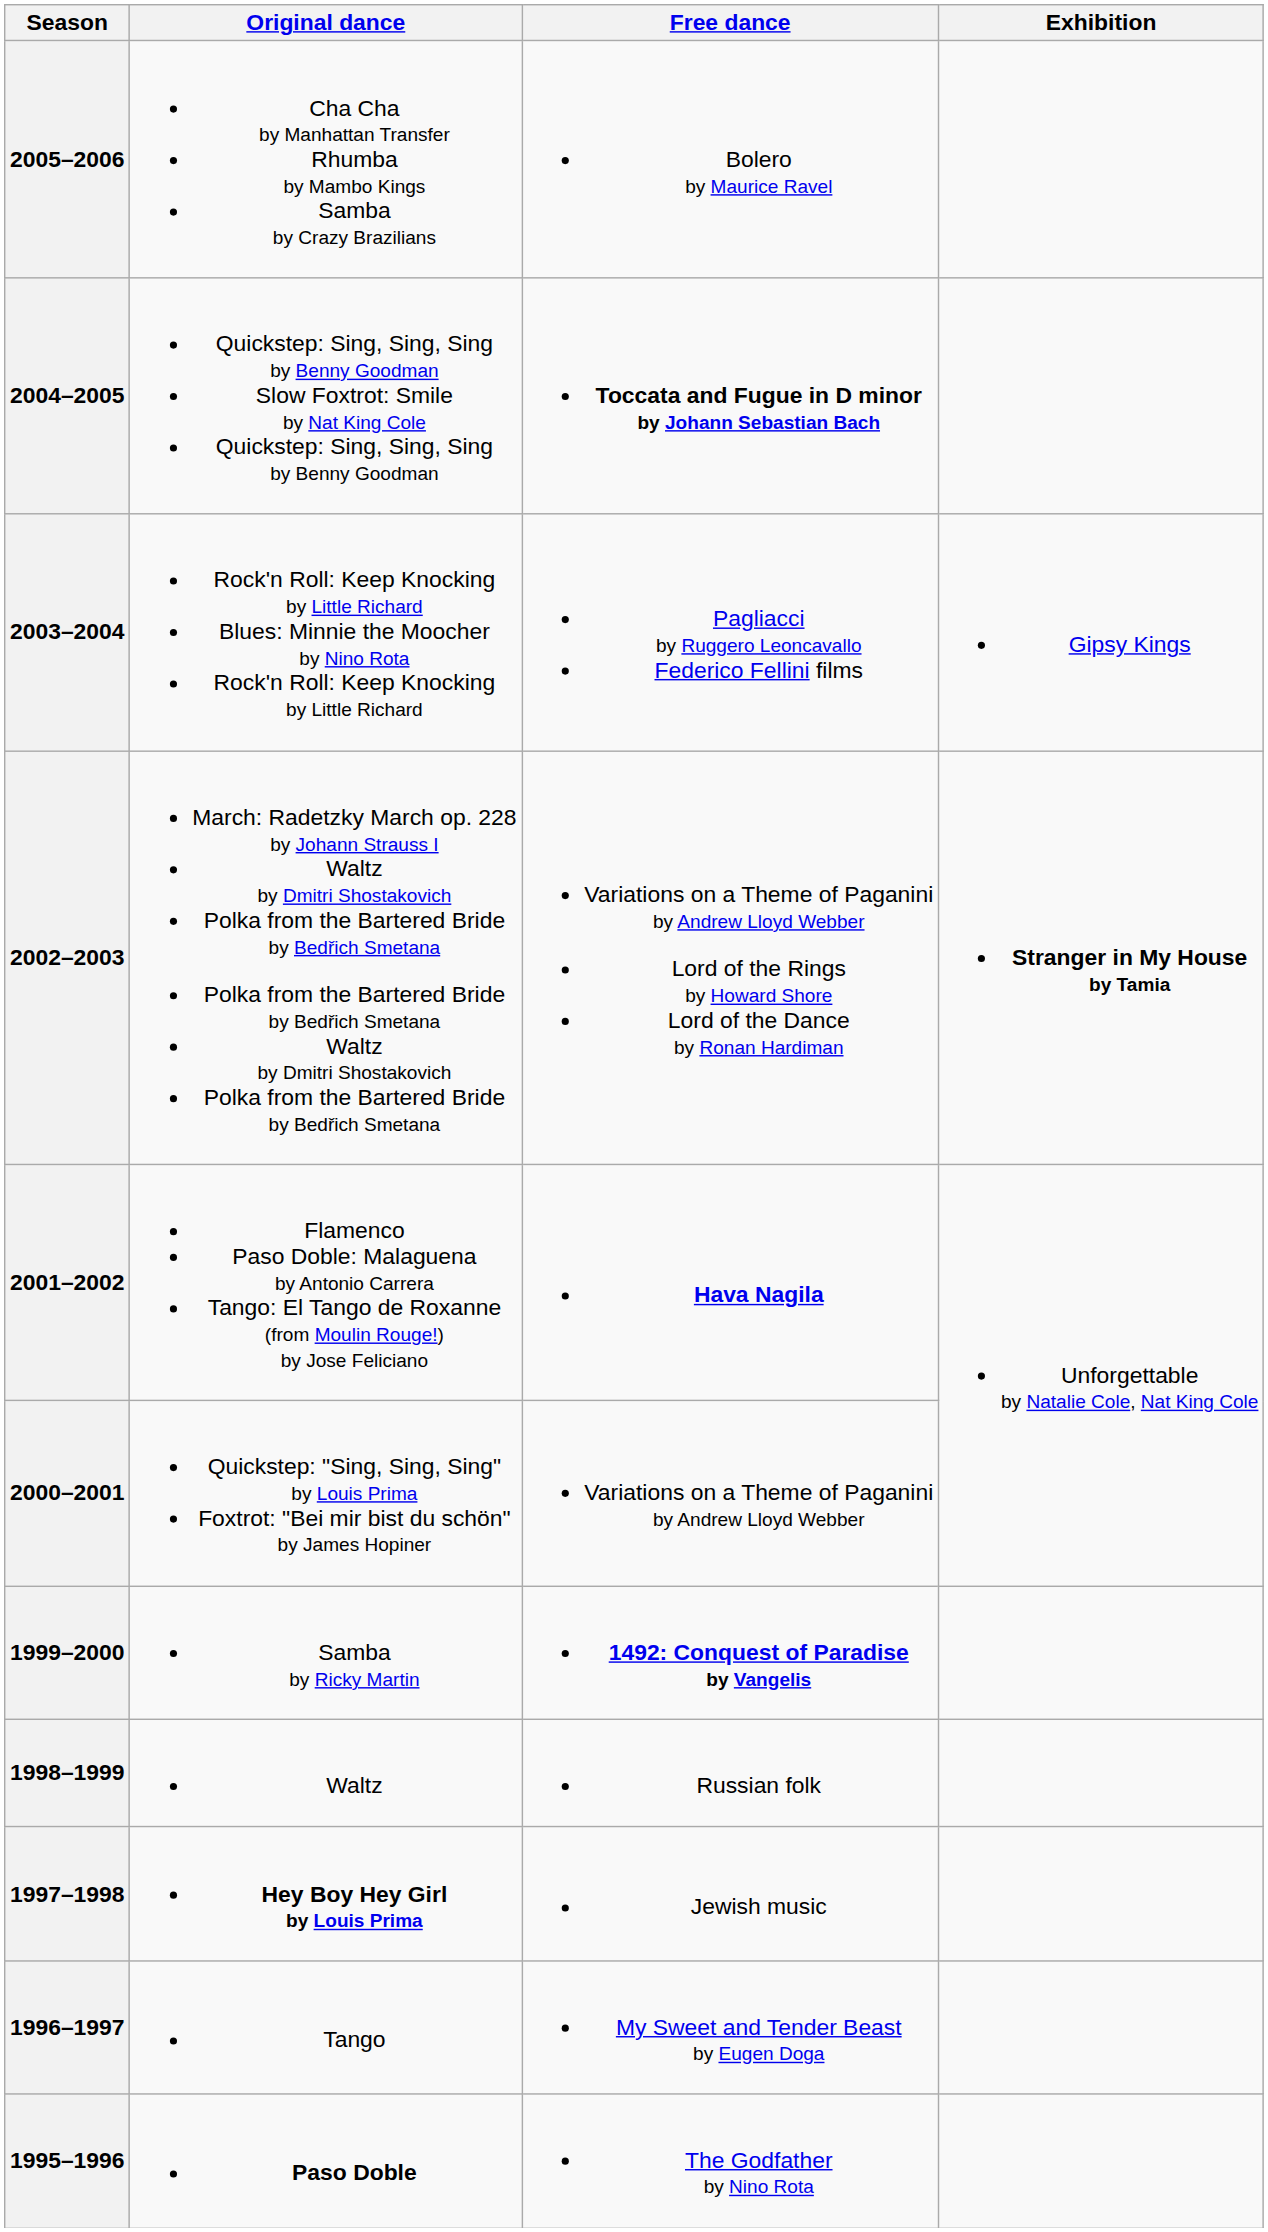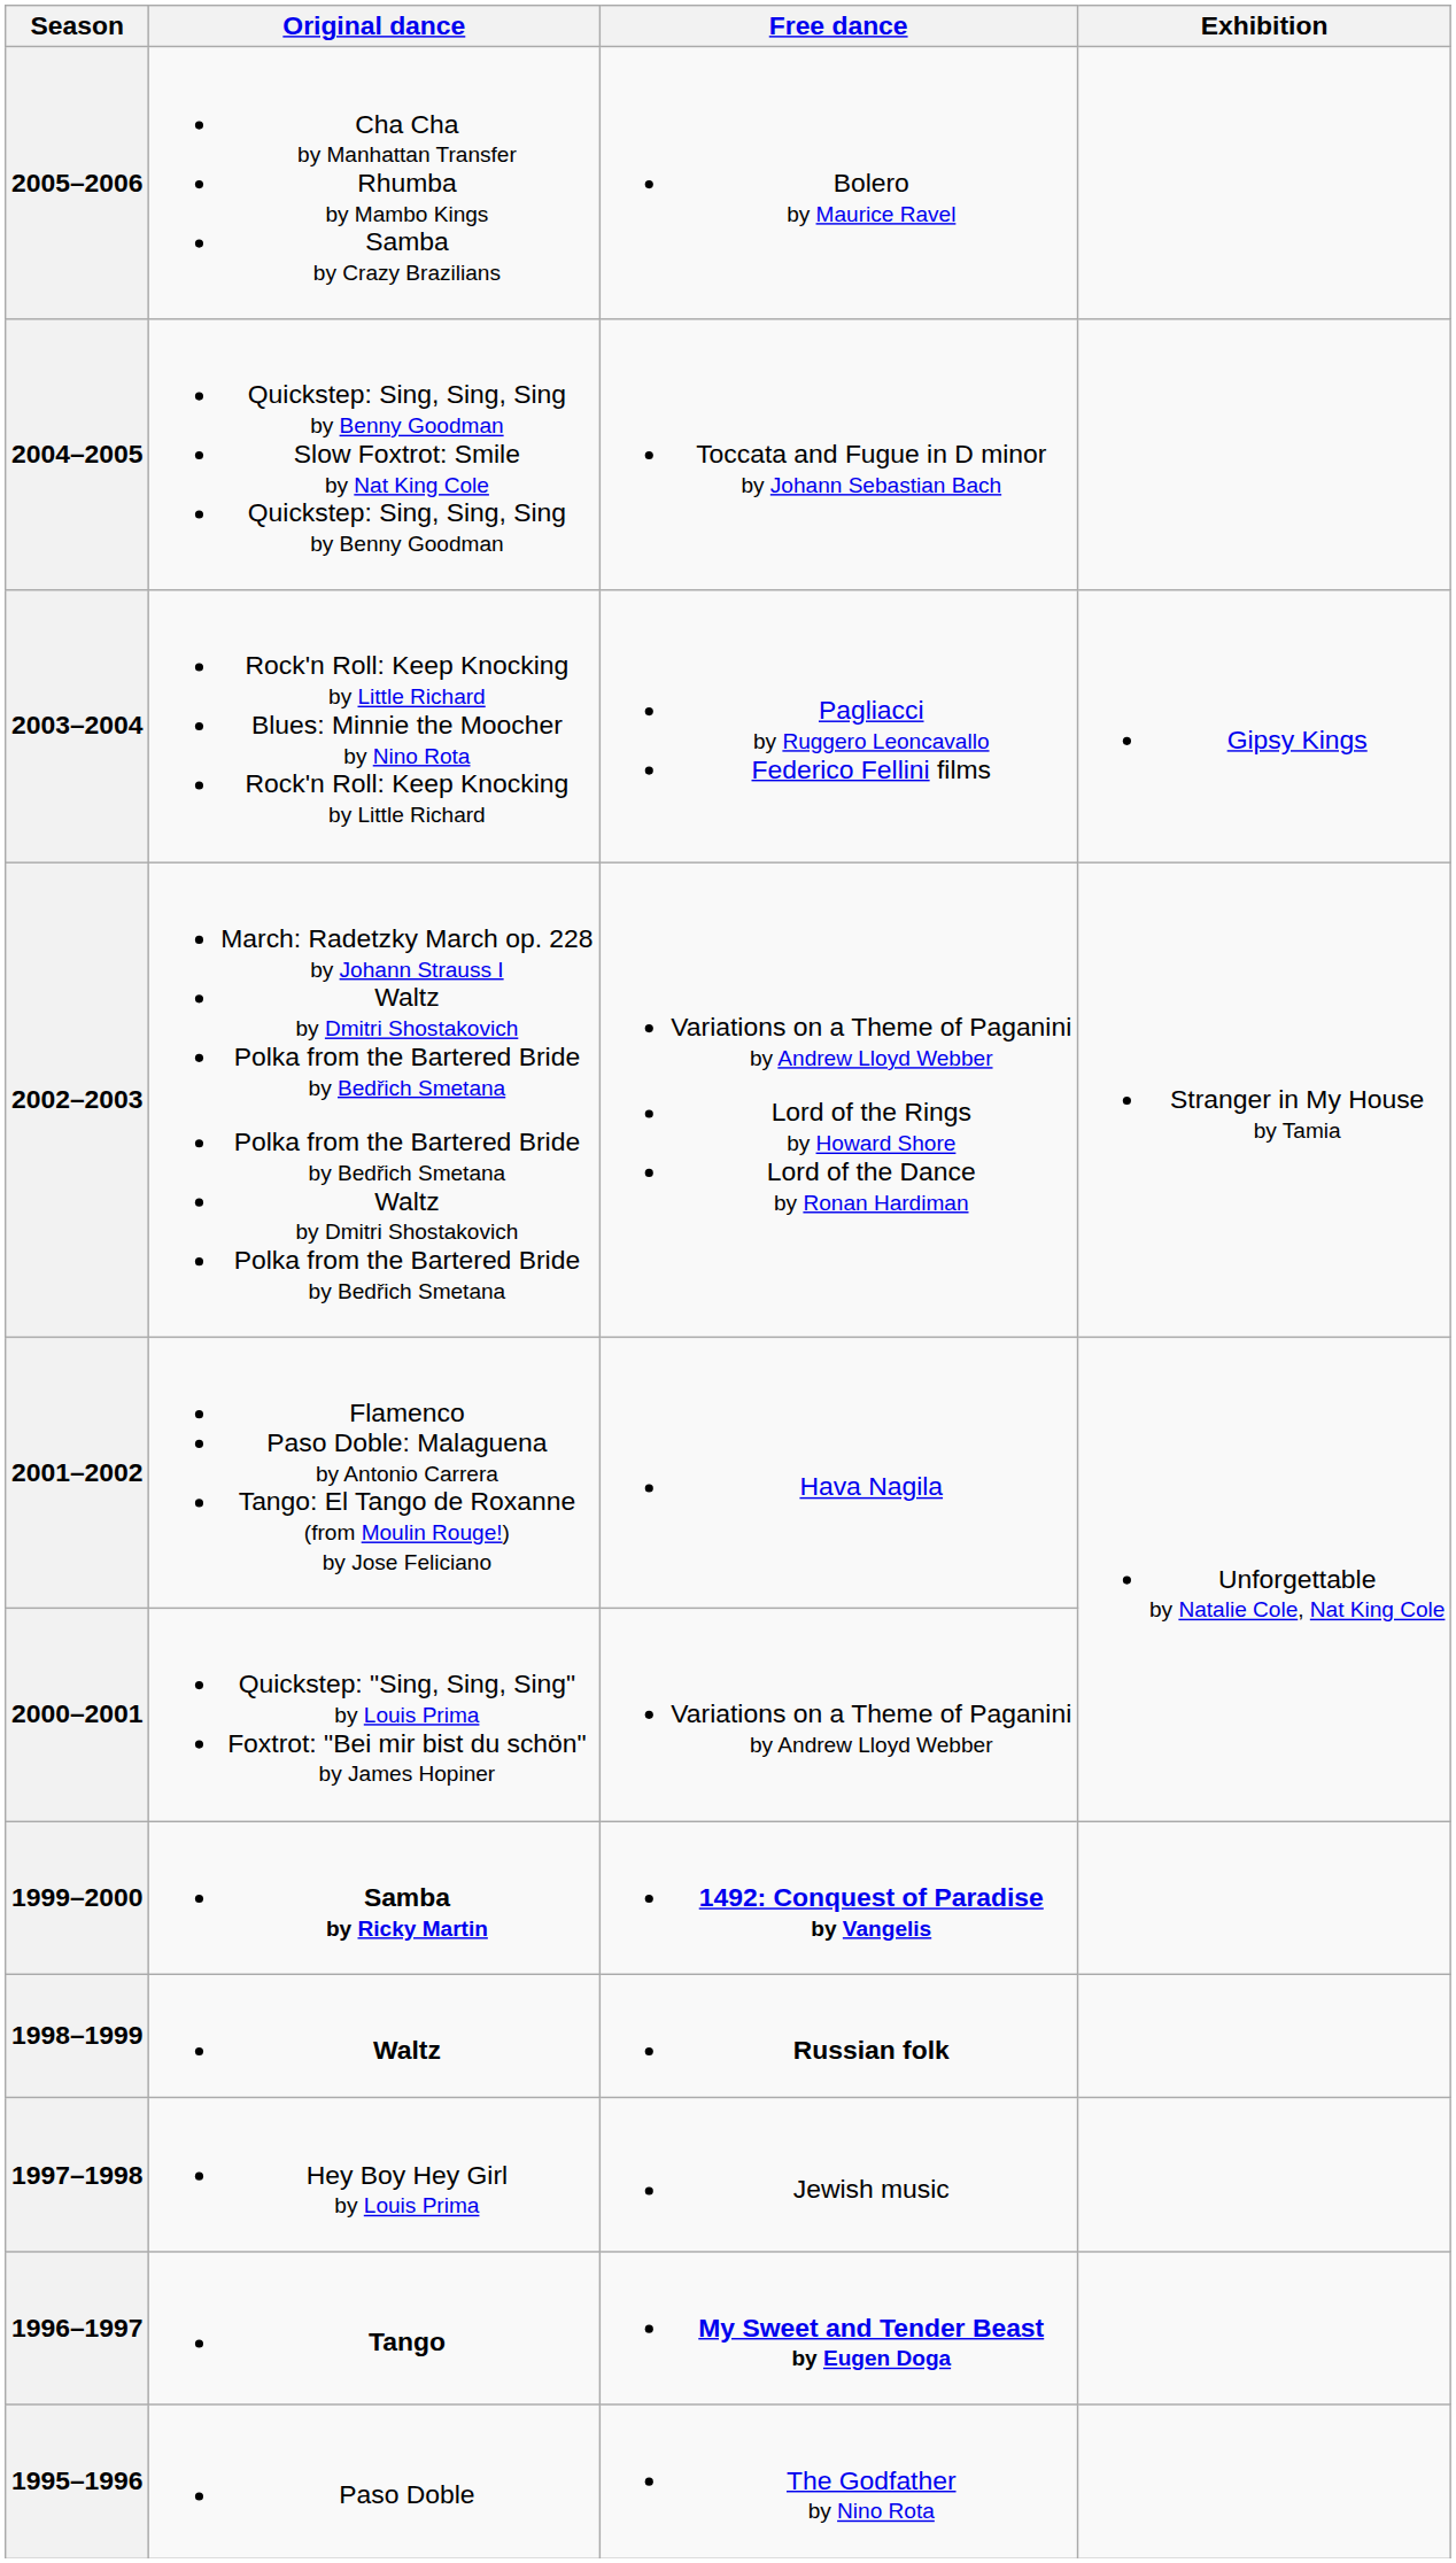2004–2005 | Free dance: bold -> normal
2002–2003 | Exhibition: bold -> normal
2001–2002 | Free dance: bold -> normal
1999–2000 | Original dance: normal -> bold
1998–1999 | Original dance: normal -> bold
1998–1999 | Free dance: normal -> bold
1997–1998 | Original dance: bold -> normal
1996–1997 | Original dance: normal -> bold
1996–1997 | Free dance: normal -> bold
1995–1996 | Original dance: bold -> normal
